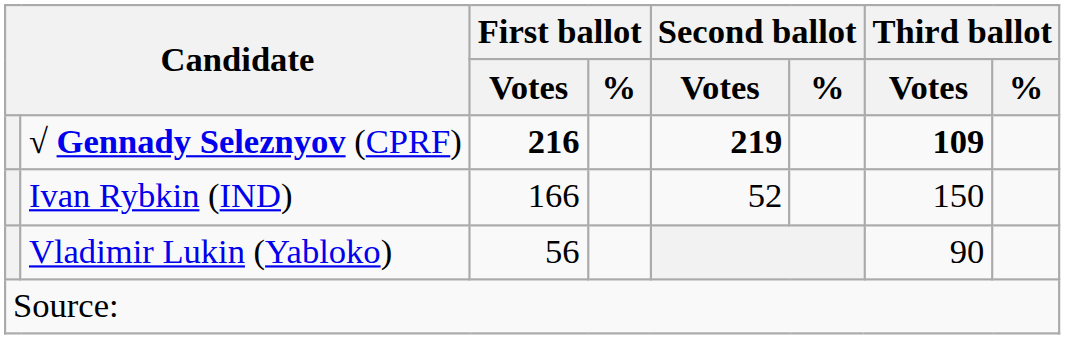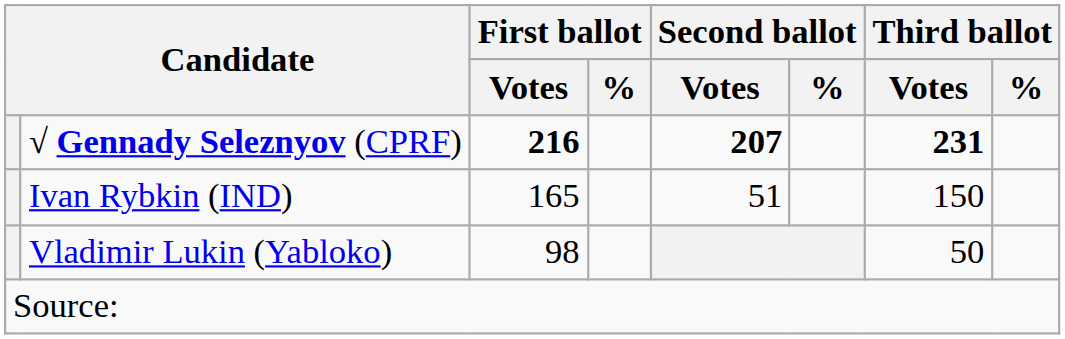√ Gennady Seleznyov (CPRF) | Second ballot / Votes: 219 -> 207
√ Gennady Seleznyov (CPRF) | Third ballot / Votes: 109 -> 231
Ivan Rybkin (IND) | First ballot / Votes: 166 -> 165
Ivan Rybkin (IND) | Second ballot / Votes: 52 -> 51
Vladimir Lukin (Yabloko) | First ballot / Votes: 56 -> 98
Vladimir Lukin (Yabloko) | Third ballot / Votes: 90 -> 50
